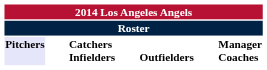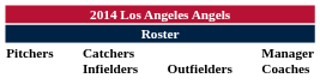Pitchers | column 1: lavender background -> no background
